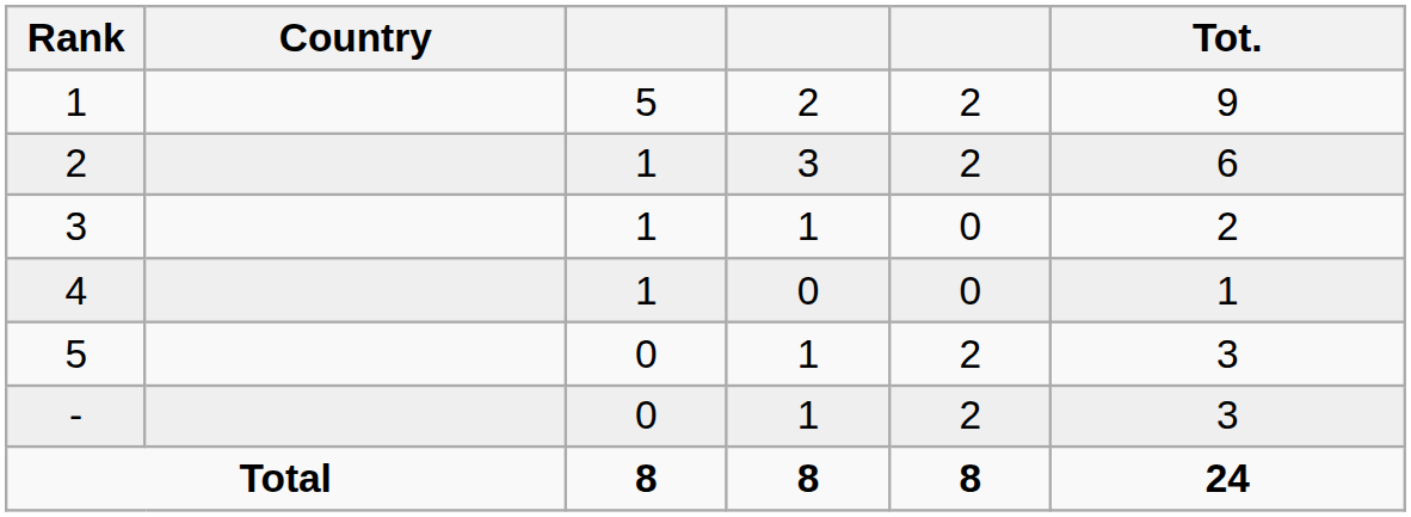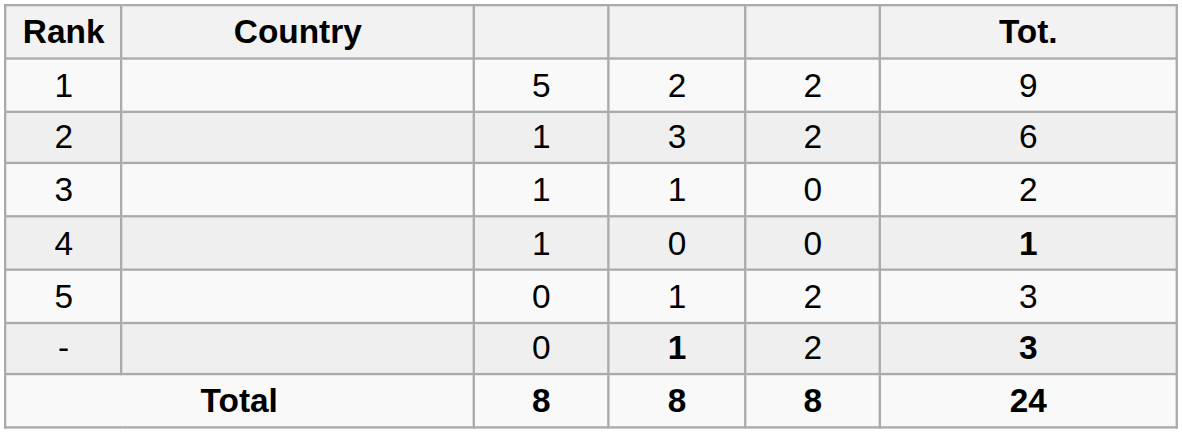4 | Tot.: normal -> bold
- | column 4: normal -> bold
- | Tot.: normal -> bold
